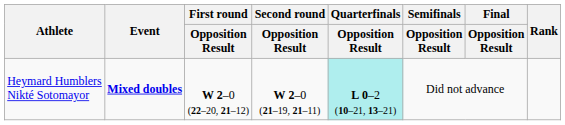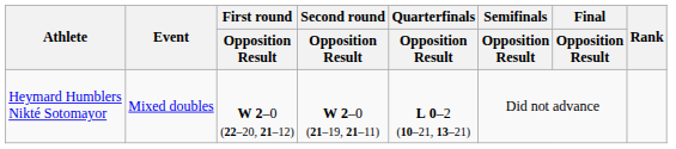Heymard Humblers Nikté Sotomayor | Event: bold -> normal
Heymard Humblers Nikté Sotomayor | Quarterfinals / Opposition Result: paleturquoise background -> no background
